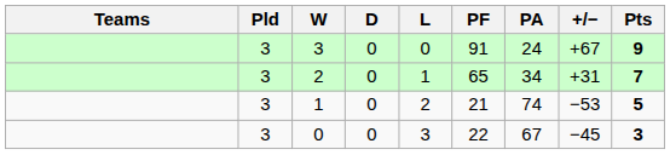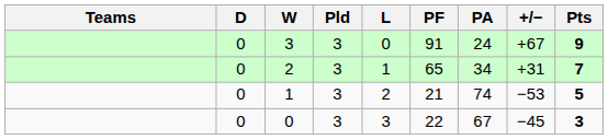columns swapped: Pld <-> D
